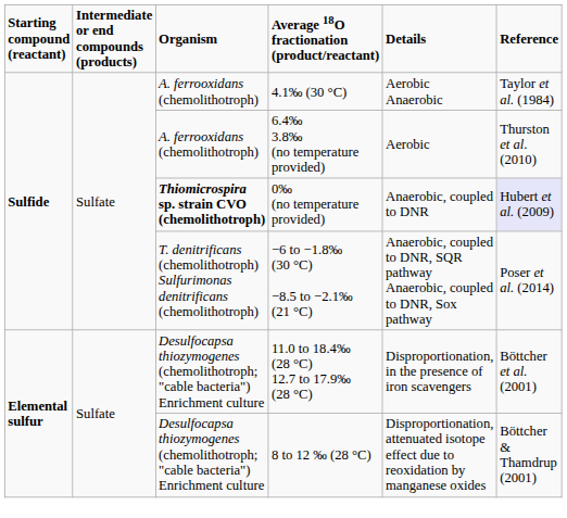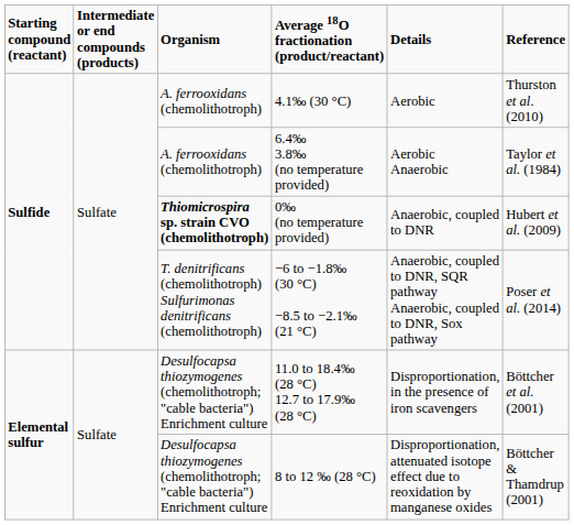4.1‰ (30 °C) | Details: Aerobic Anaerobic -> Aerobic
4.1‰ (30 °C) | Reference: Taylor et al. (1984) -> Thurston et al. (2010)
6.4‰ 3.8‰ (no temperature provided) | Details: Aerobic -> Aerobic Anaerobic
6.4‰ 3.8‰ (no temperature provided) | Reference: Thurston et al. (2010) -> Taylor et al. (1984)
0‰ (no temperature provided) | Reference: lavender background -> no background
